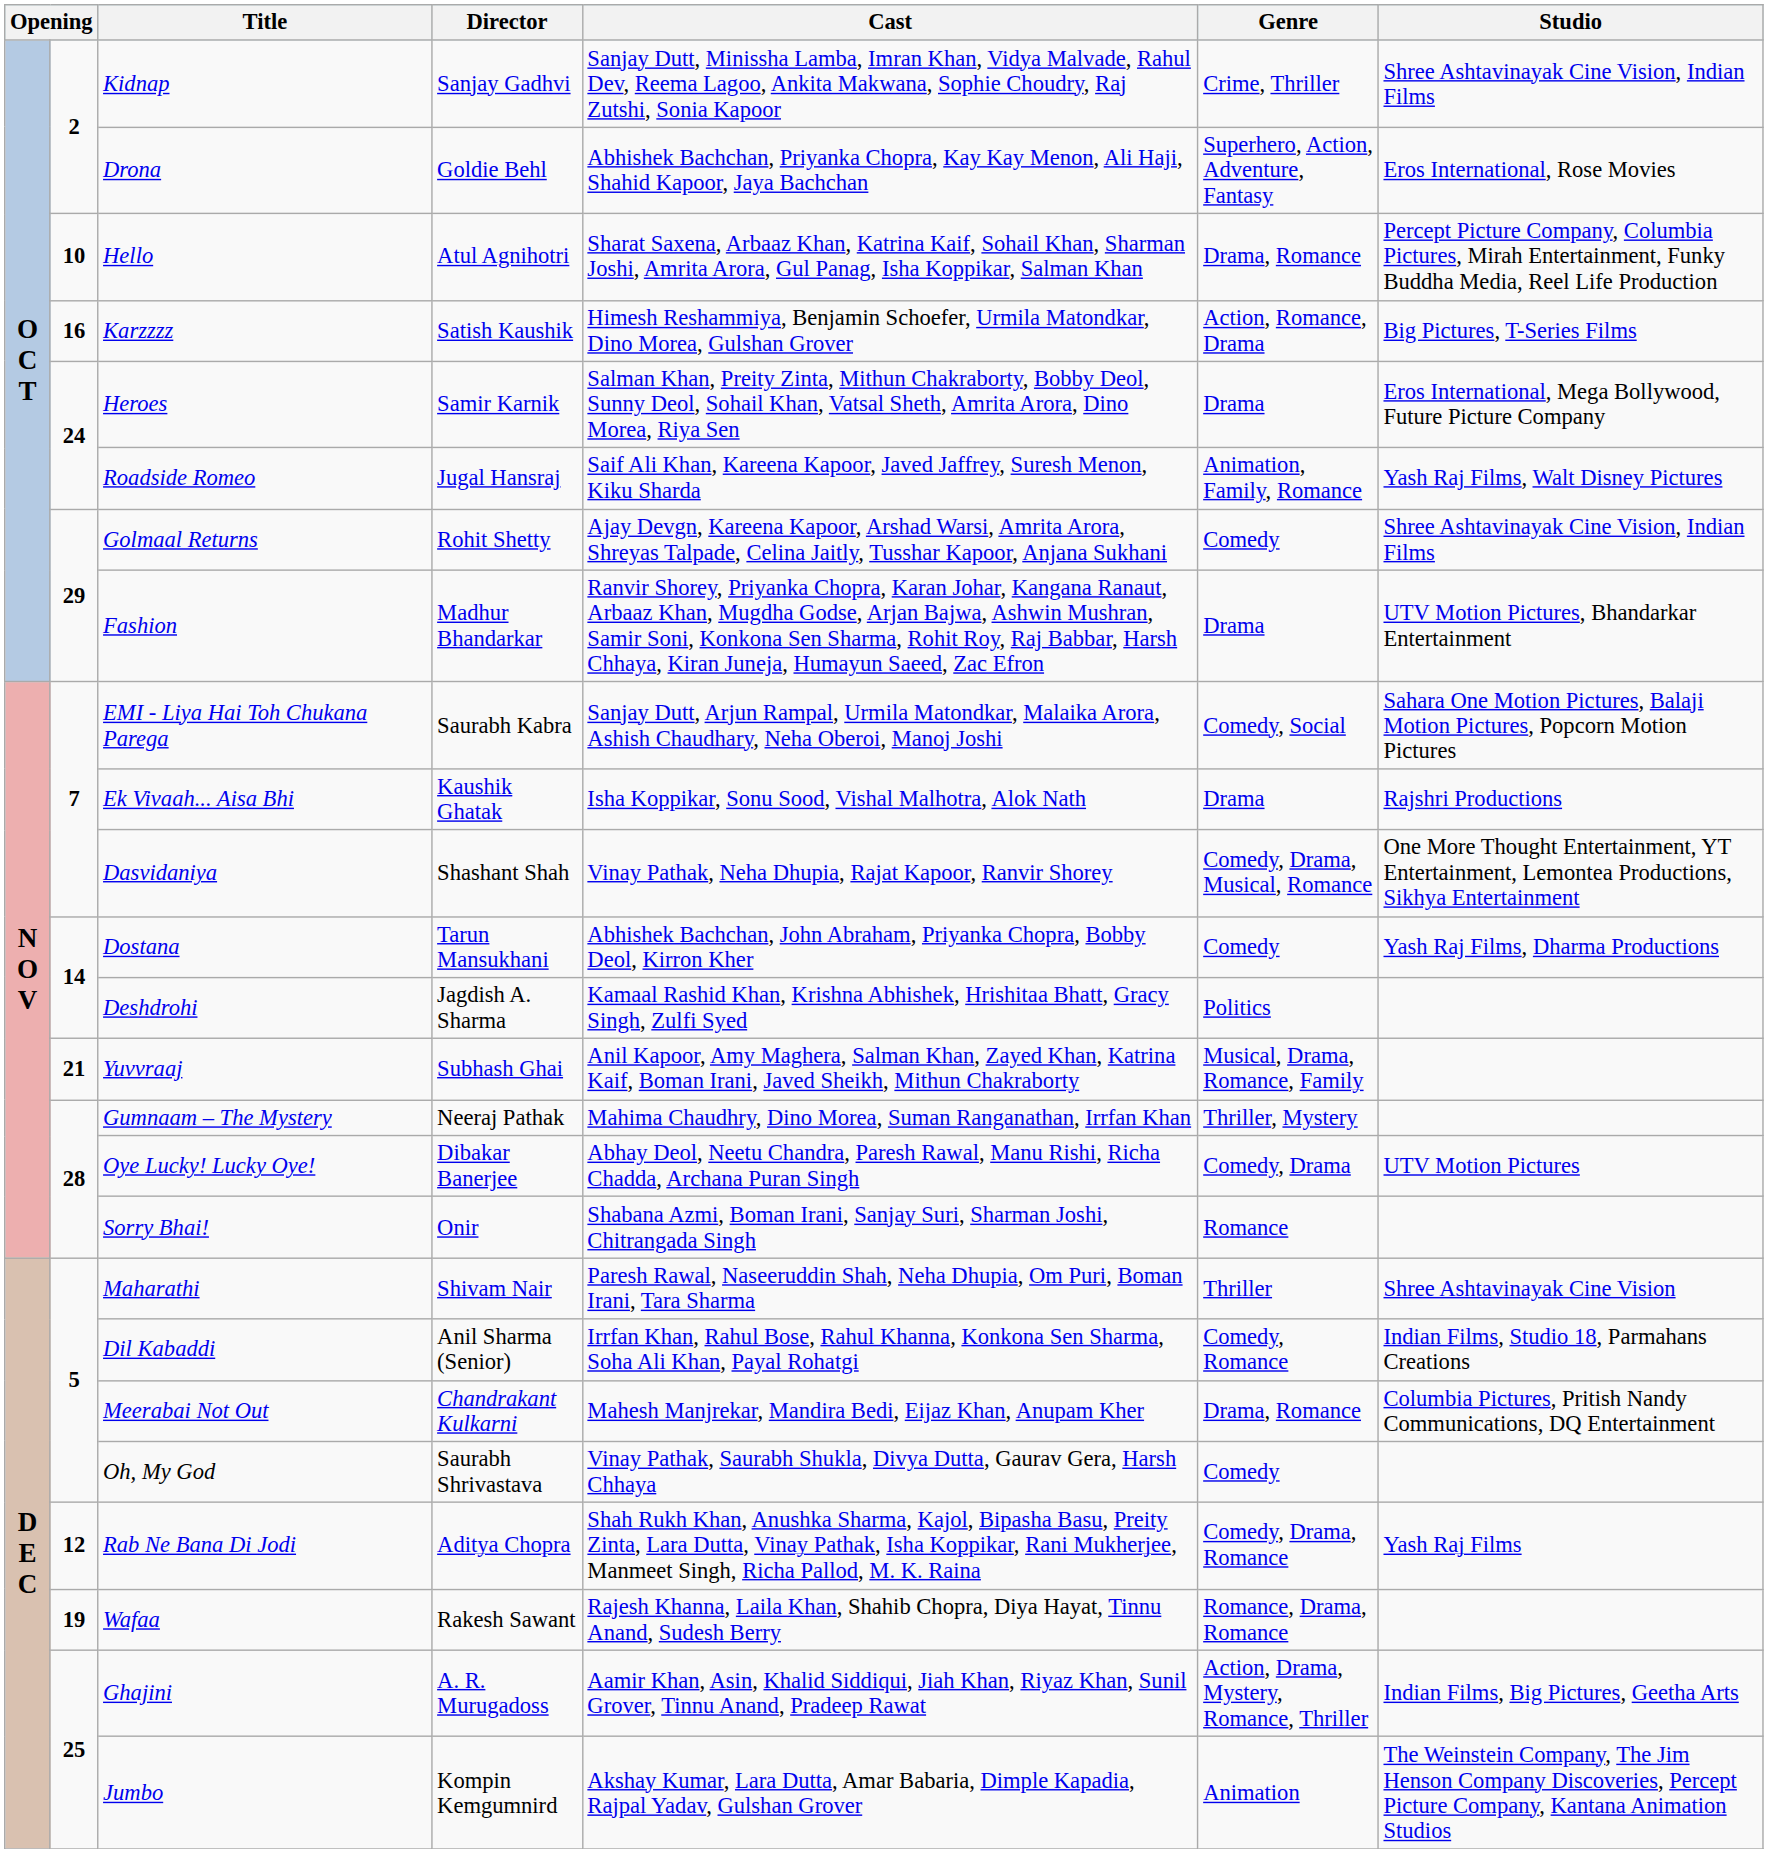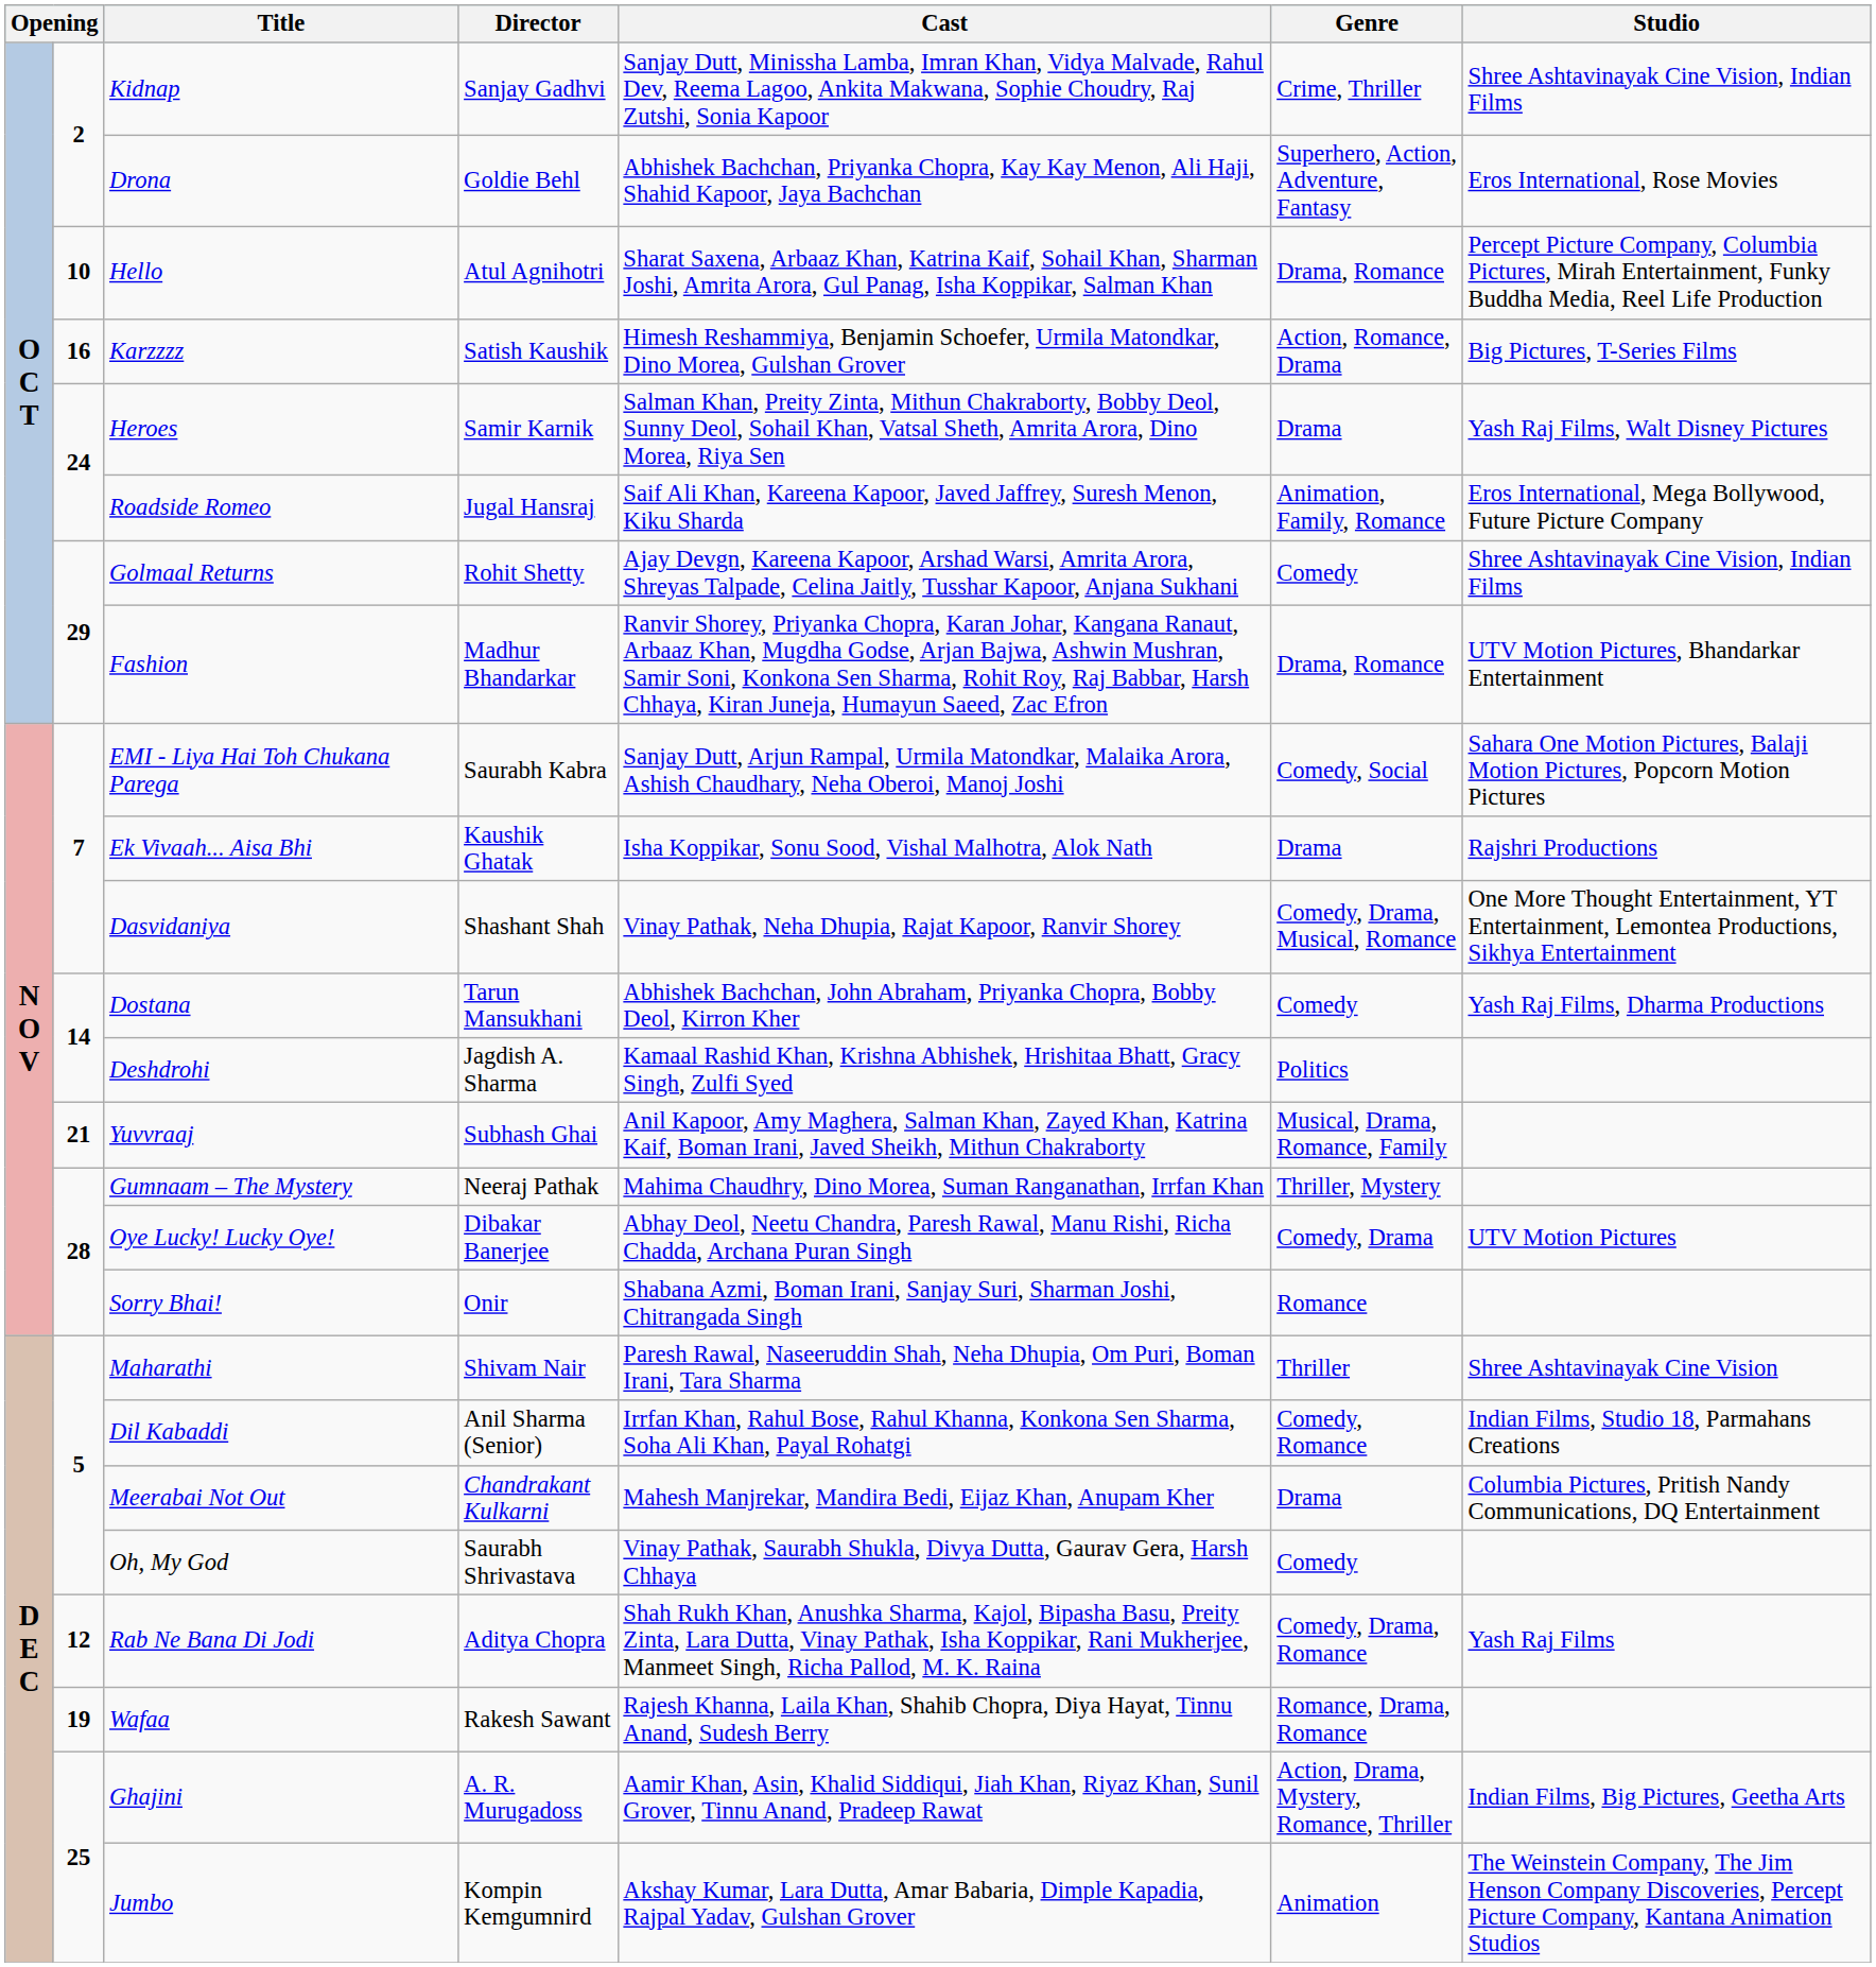Heroes | Studio: Eros International, Mega Bollywood, Future Picture Company -> Yash Raj Films, Walt Disney Pictures
Roadside Romeo | Studio: Yash Raj Films, Walt Disney Pictures -> Eros International, Mega Bollywood, Future Picture Company
Fashion | Genre: Drama -> Drama, Romance
Meerabai Not Out | Genre: Drama, Romance -> Drama
